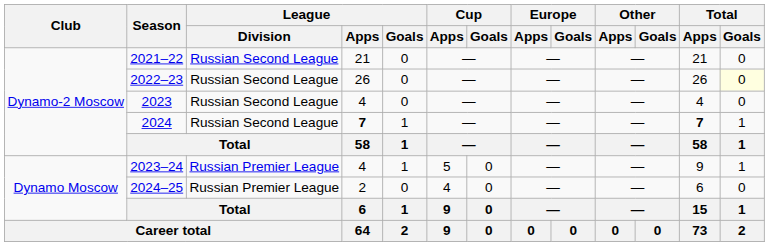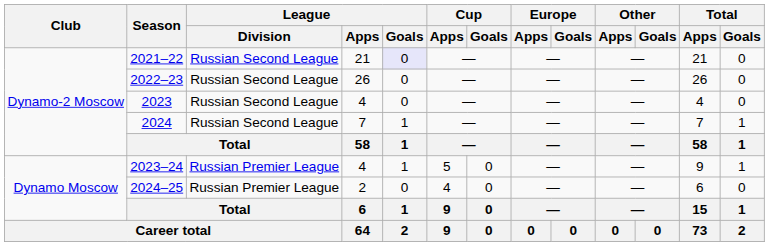2021–22 | League / Goals: no background -> lavender background
2022–23 | Total / Goals: lightyellow background -> no background
2024 | League / Apps: bold -> normal
2024 | Total / Apps: bold -> normal
